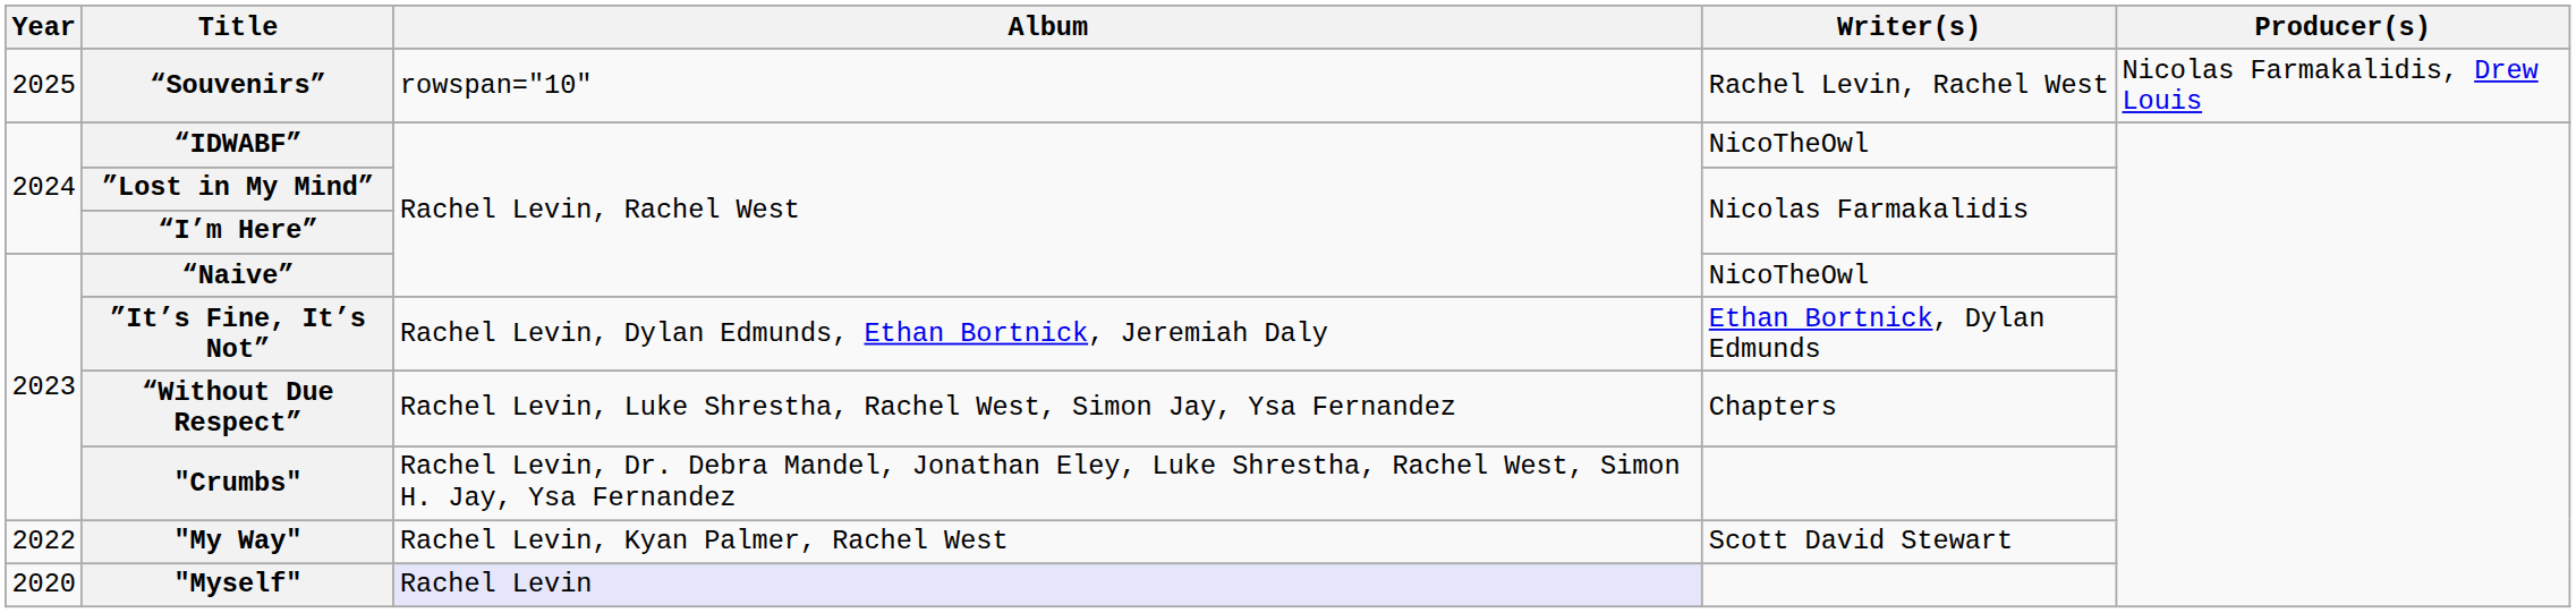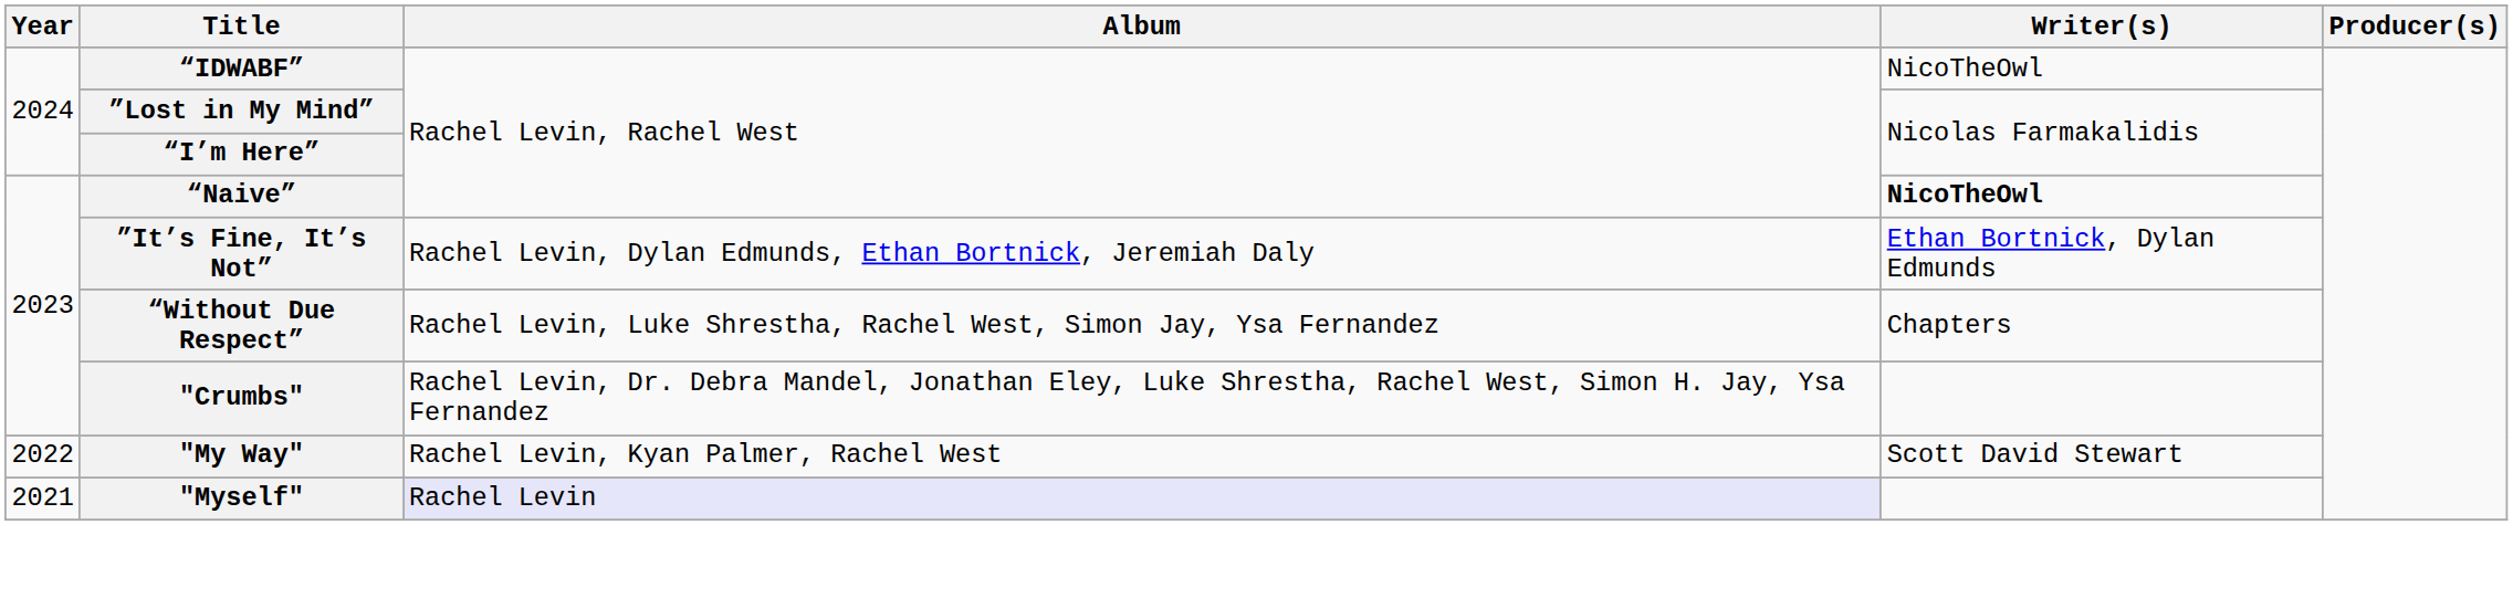- row: 2025 | “Souvenirs” | rowspan="10" | Rachel Levin, Rachel West | Nicolas Farmakalidis, Drew Louis
“Naive” | Writer(s): normal -> bold
"Myself" | Year: 2020 -> 2021
